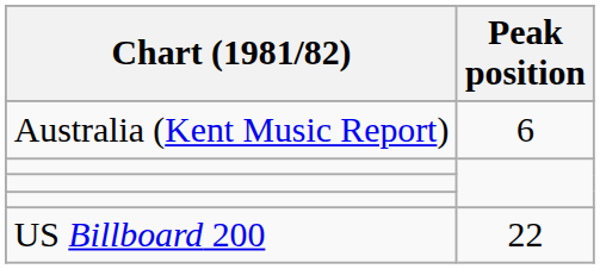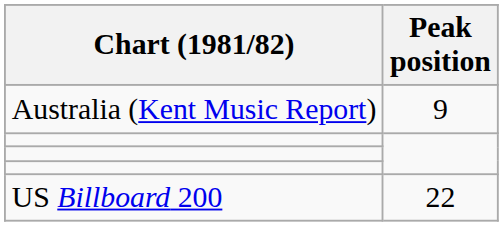row 2 | Peak position: 6 -> 9
